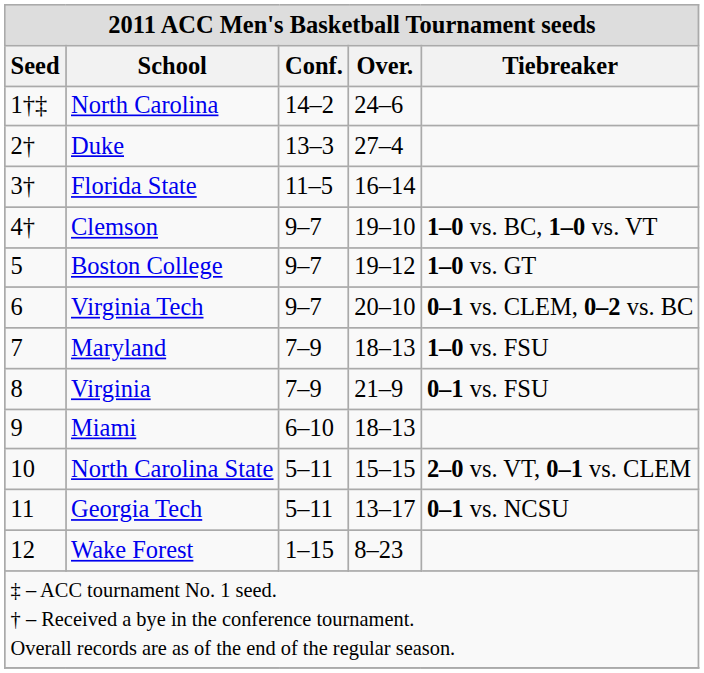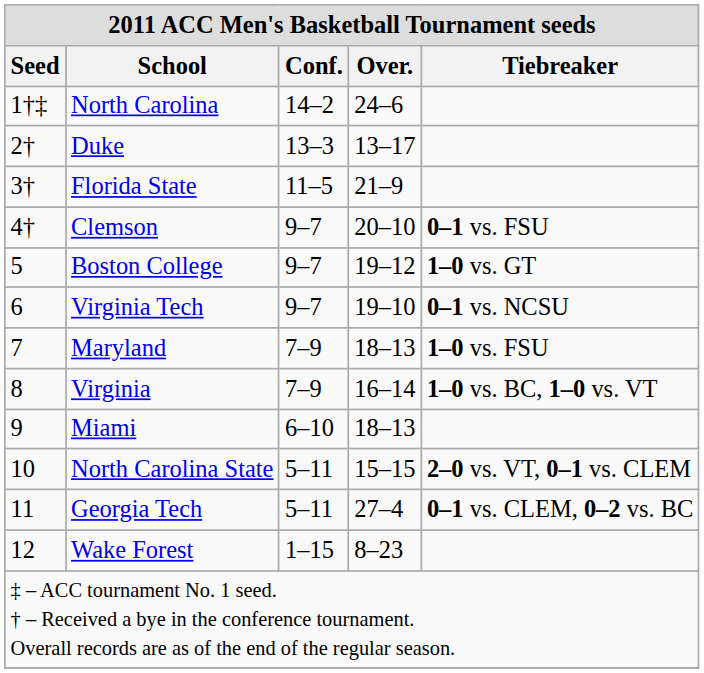Duke | Over.: 27–4 -> 13–17
Florida State | Over.: 16–14 -> 21–9
Clemson | Over.: 19–10 -> 20–10
Clemson | Tiebreaker: 1–0 vs. BC, 1–0 vs. VT -> 0–1 vs. FSU
Virginia Tech | Over.: 20–10 -> 19–10
Virginia Tech | Tiebreaker: 0–1 vs. CLEM, 0–2 vs. BC -> 0–1 vs. NCSU
Virginia | Over.: 21–9 -> 16–14
Virginia | Tiebreaker: 0–1 vs. FSU -> 1–0 vs. BC, 1–0 vs. VT
Georgia Tech | Over.: 13–17 -> 27–4
Georgia Tech | Tiebreaker: 0–1 vs. NCSU -> 0–1 vs. CLEM, 0–2 vs. BC
